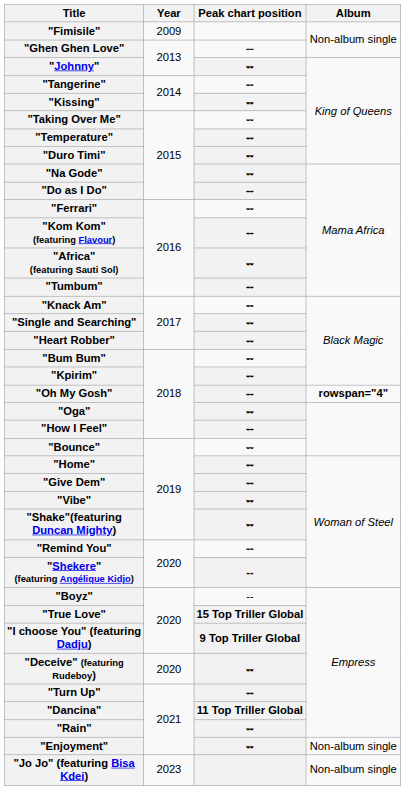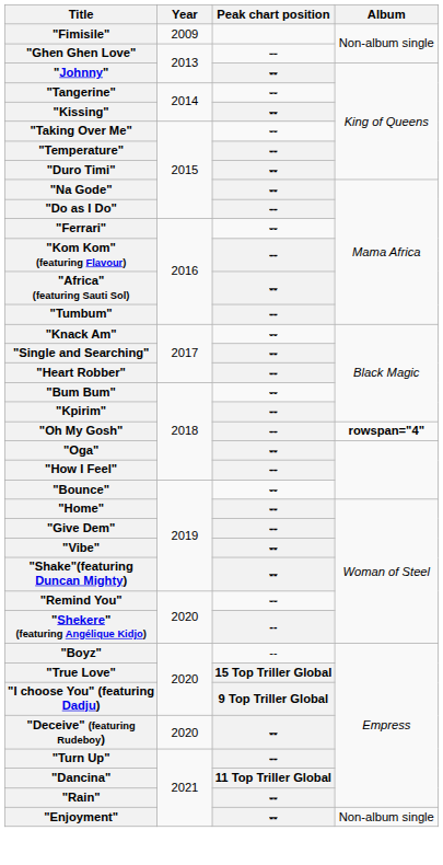- row: "Jo Jo" (featuring Bisa Kdei) | 2023 | Non-album single
